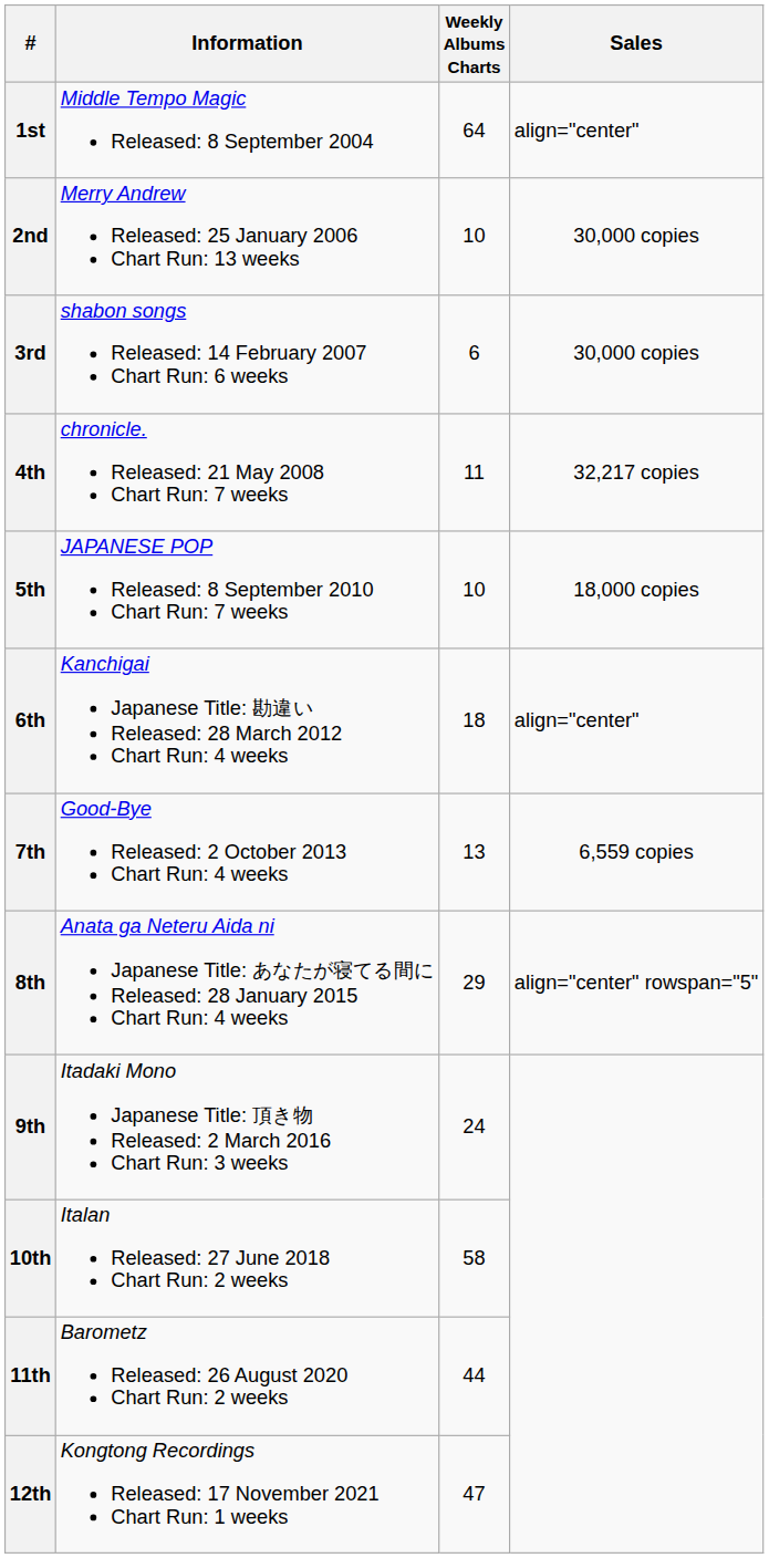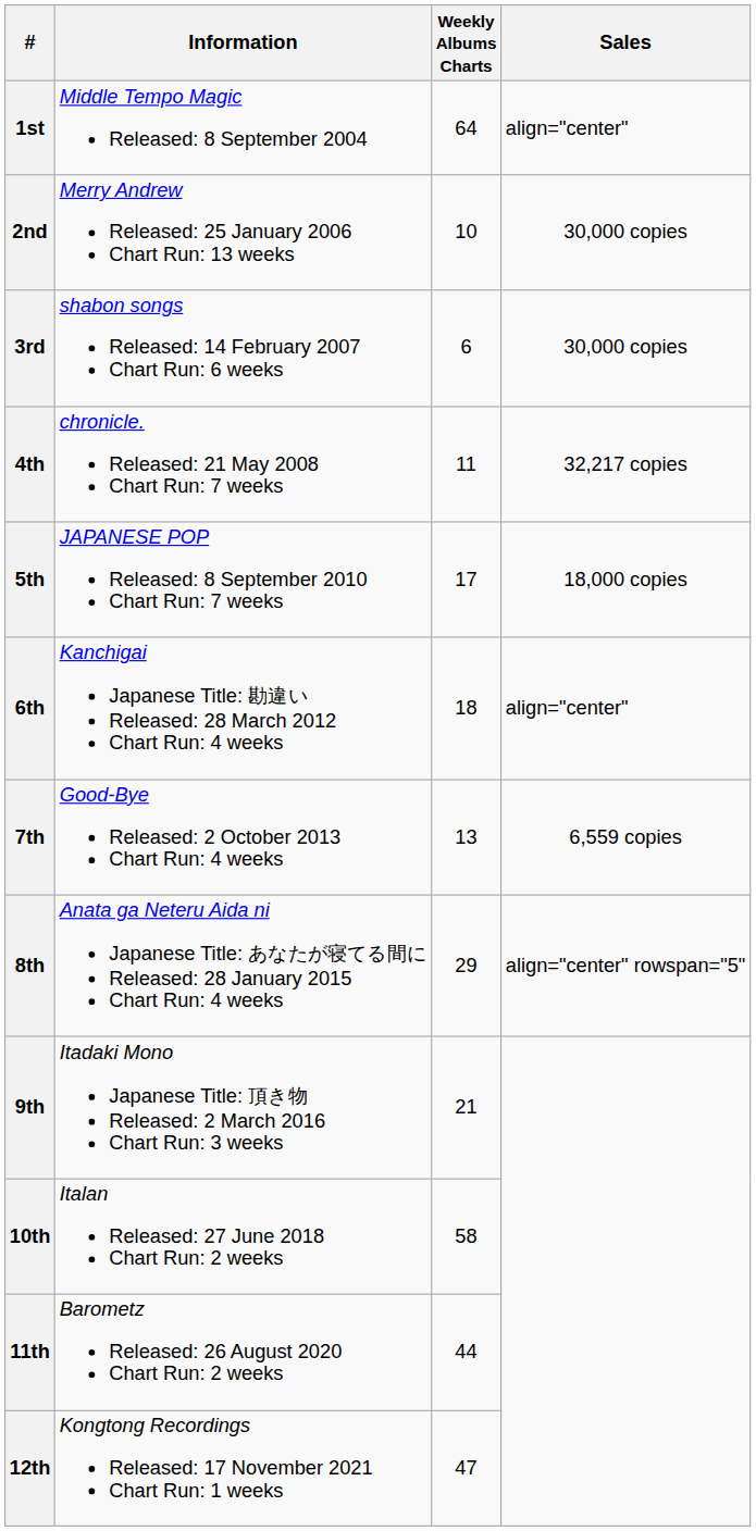5th | Weekly Albums Charts: 10 -> 17
9th | Weekly Albums Charts: 24 -> 21
